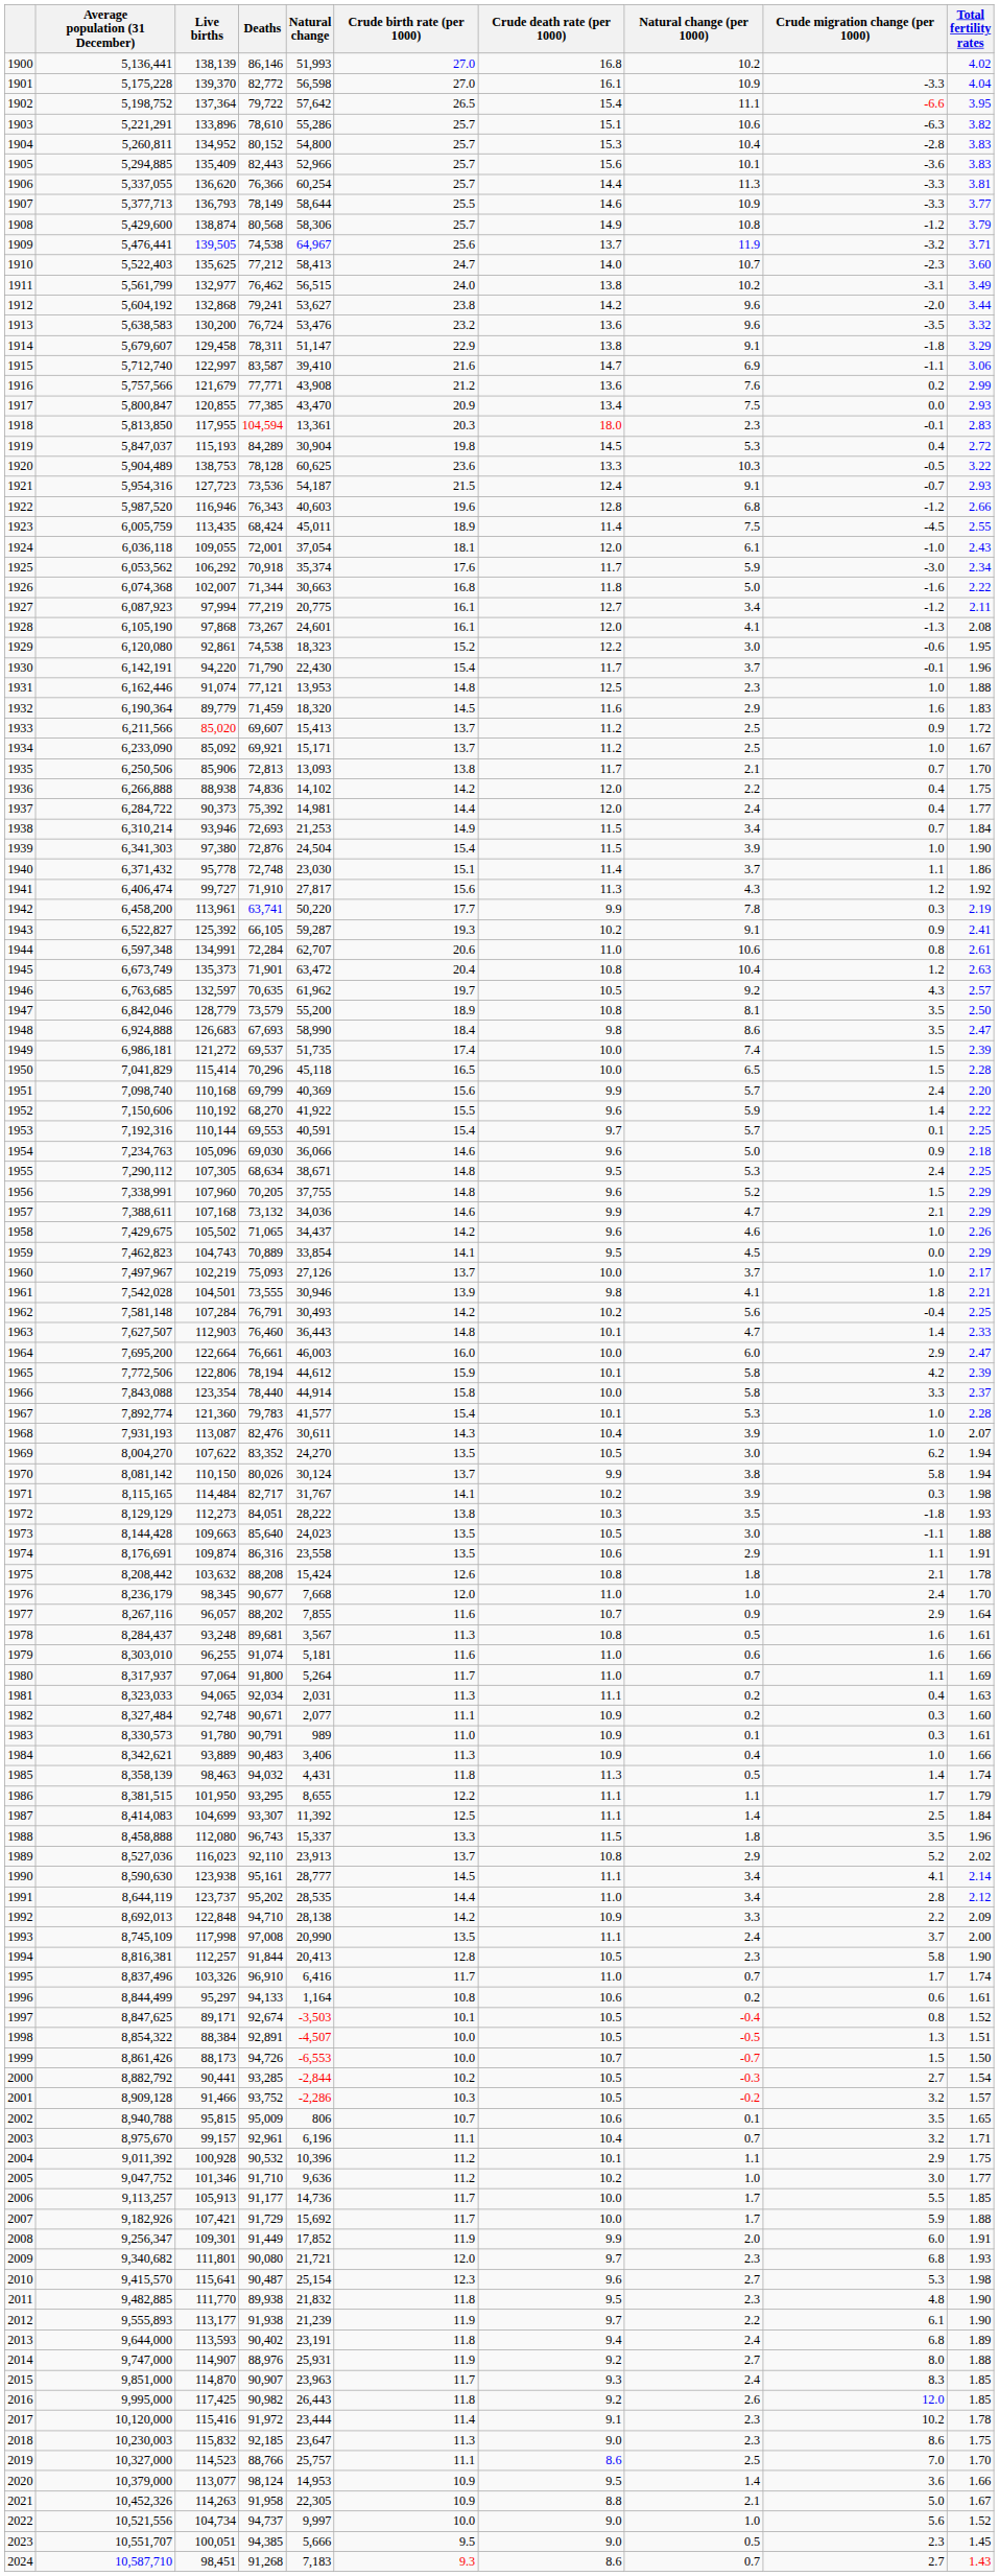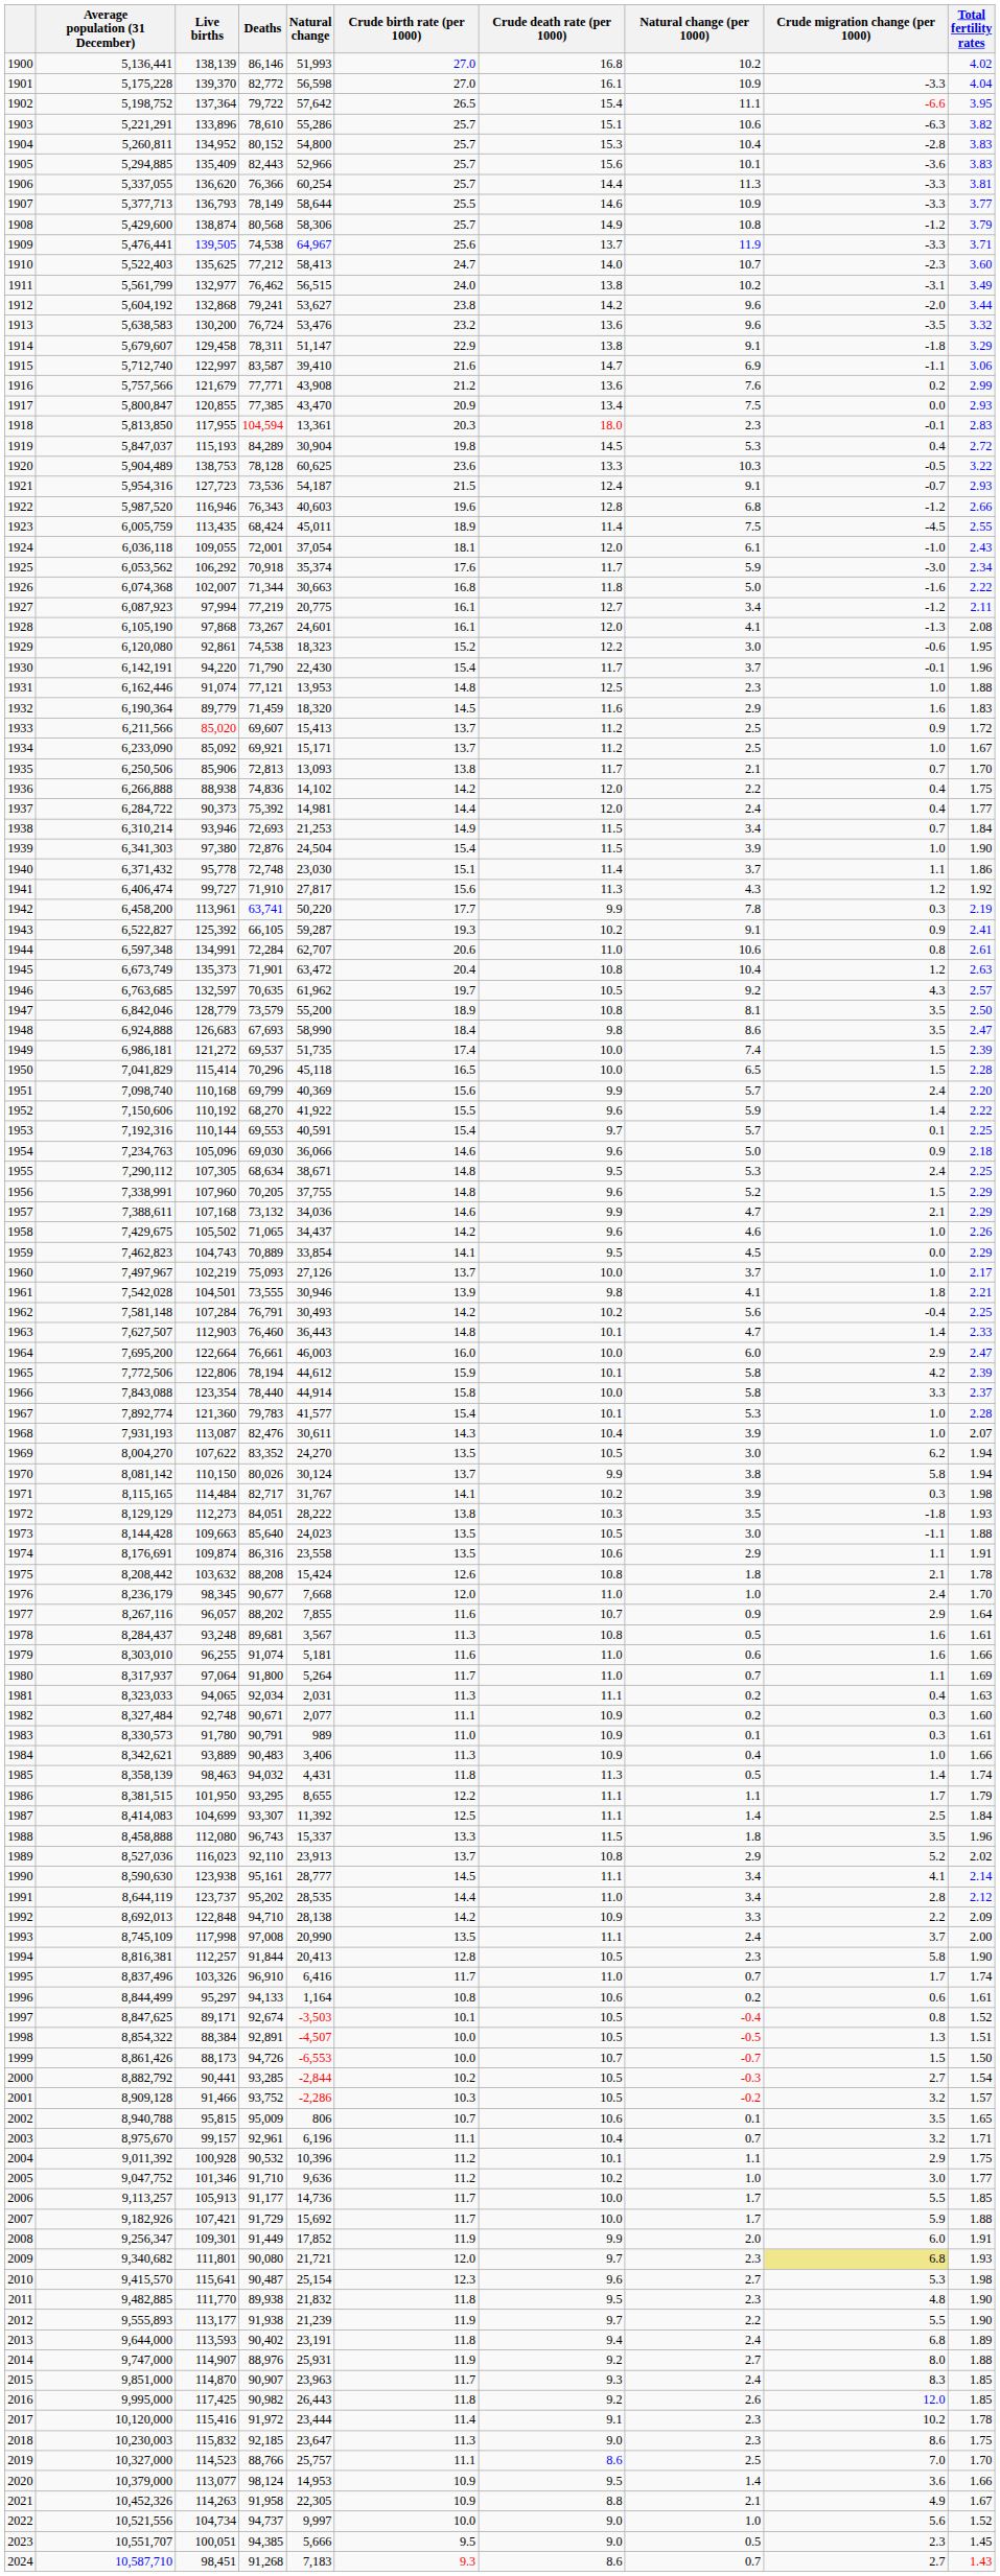1909 | Crude migration change (per 1000): -3.2 -> -3.3
2009 | Crude migration change (per 1000): no background -> khaki background
2012 | Crude migration change (per 1000): 6.1 -> 5.5
2021 | Crude migration change (per 1000): 5.0 -> 4.9
